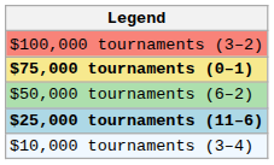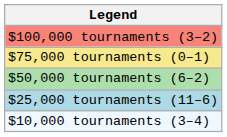row 3 | column 1: bold -> normal
row 5 | column 1: bold -> normal
